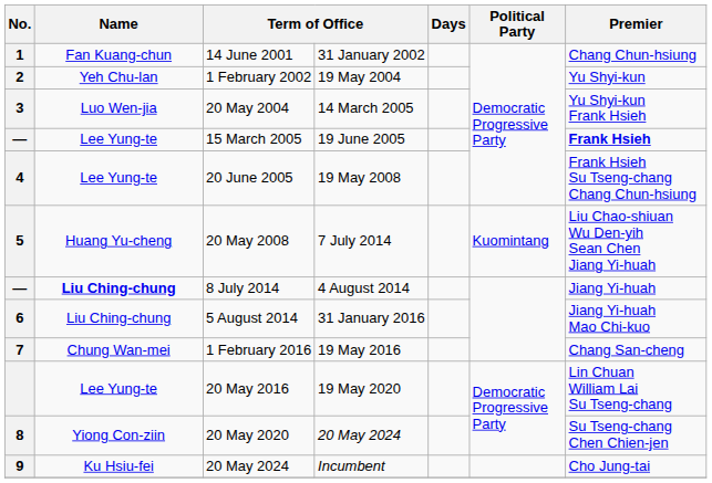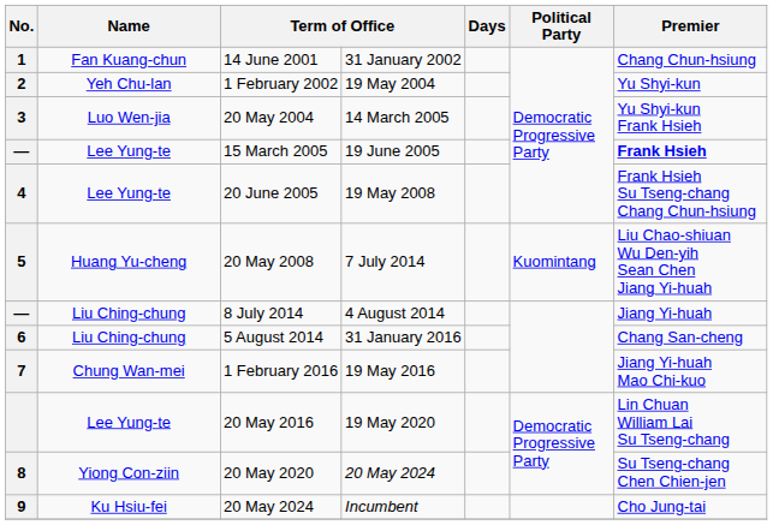— / 8 July 2014 | Name: bold -> normal
6 | Premier: Jiang Yi-huah Mao Chi-kuo -> Chang San-cheng
7 | Premier: Chang San-cheng -> Jiang Yi-huah Mao Chi-kuo
